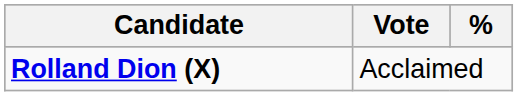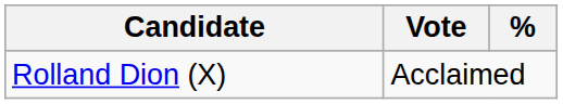Rolland Dion (X) | Candidate: bold -> normal
